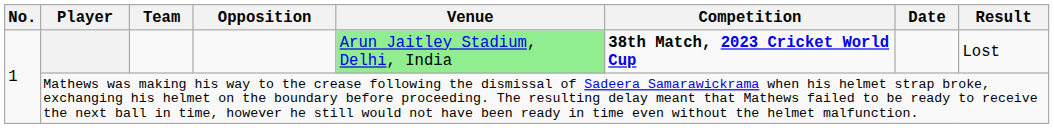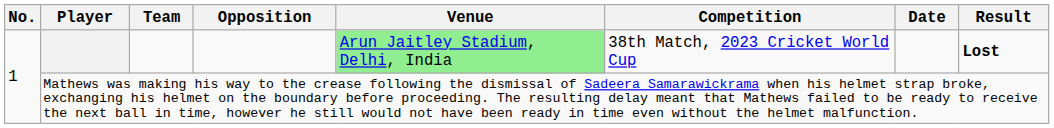row 2 | Competition: bold -> normal
row 2 | Result: normal -> bold
